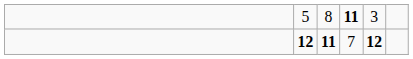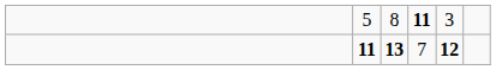row 2 | column 2: 12 -> 11
row 2 | column 3: 11 -> 13
